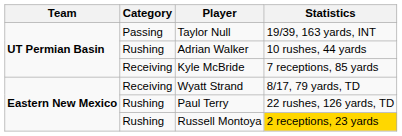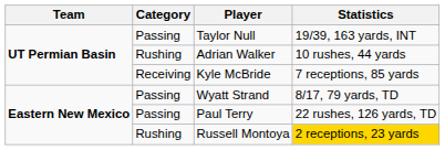Wyatt Strand | Category: Receiving -> Passing
Paul Terry | Category: Rushing -> Passing
